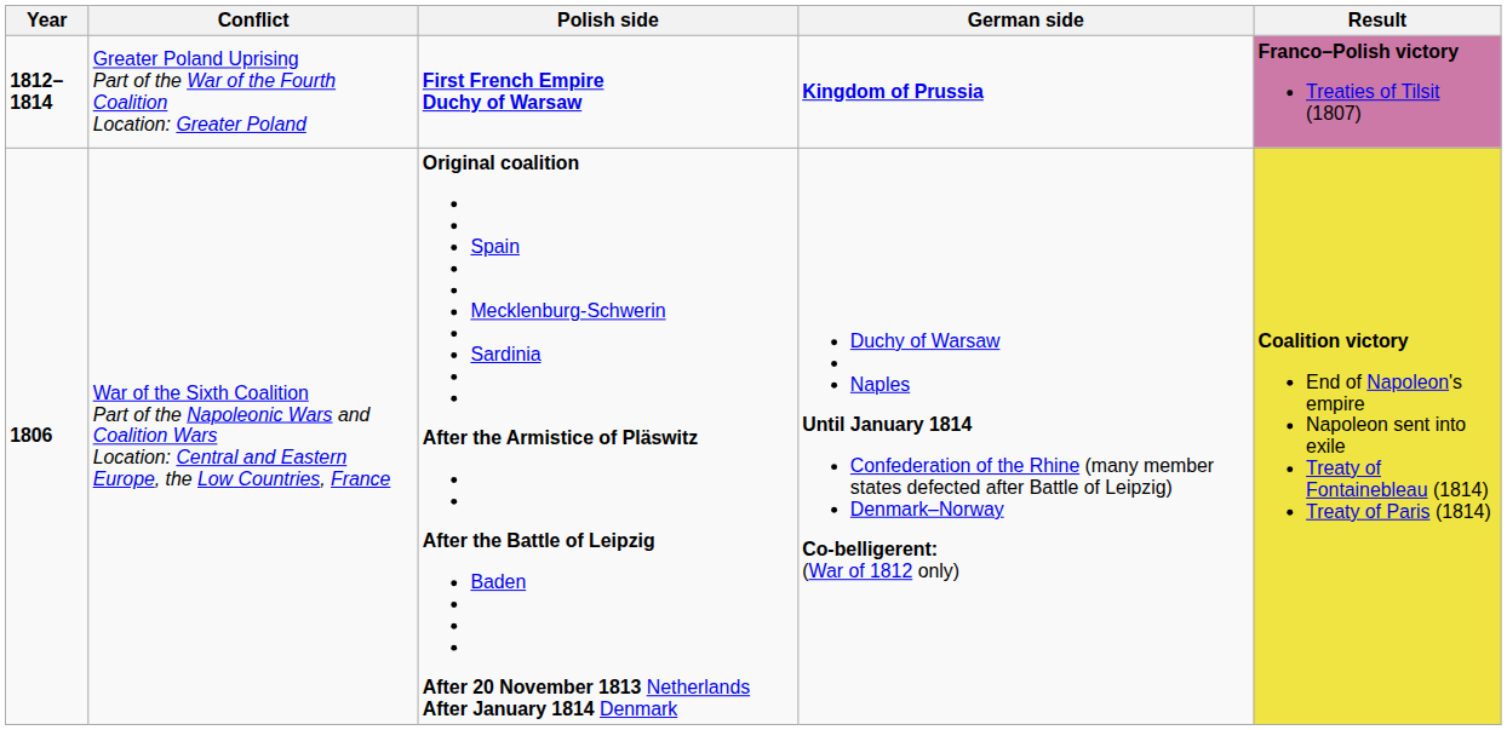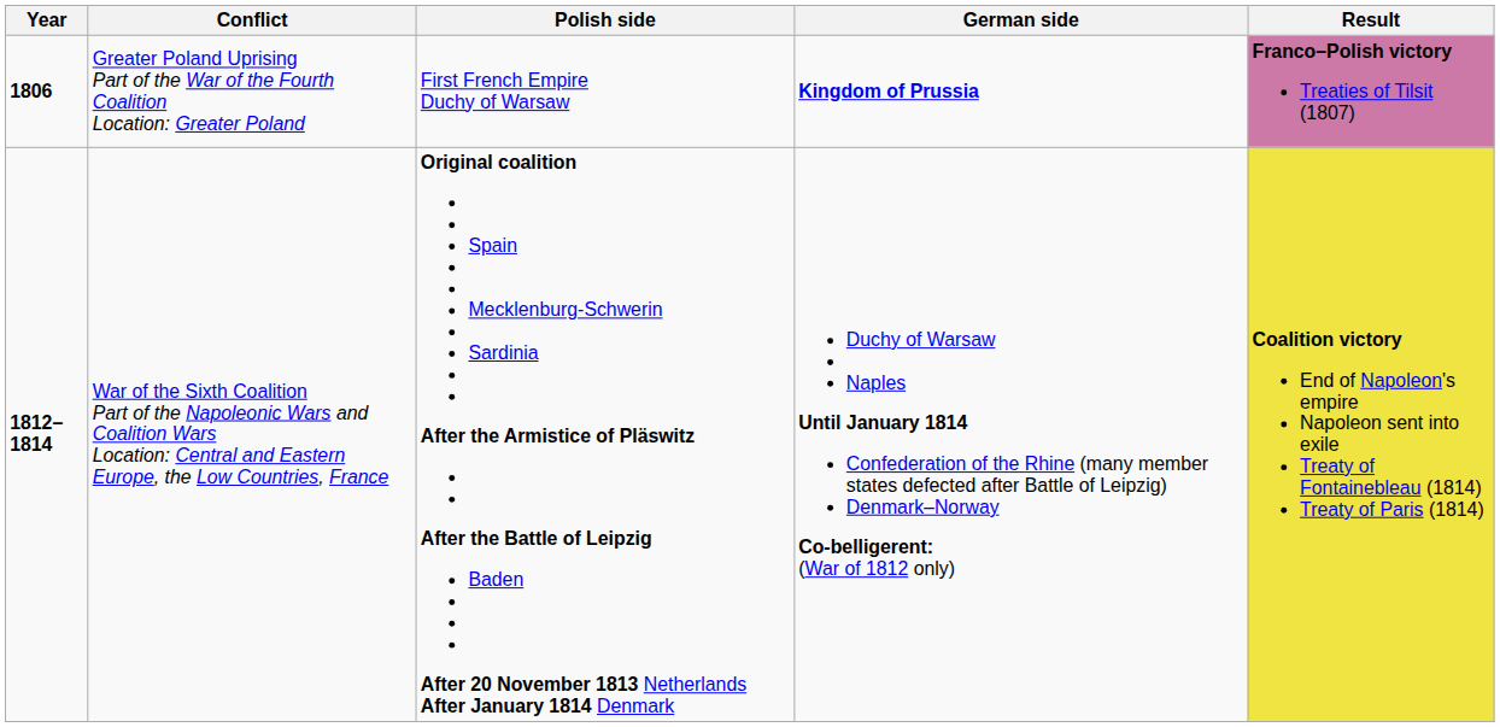row 2 | Year: 1812–1814 -> 1806
row 2 | Polish side: bold -> normal
row 3 | Year: 1806 -> 1812–1814
